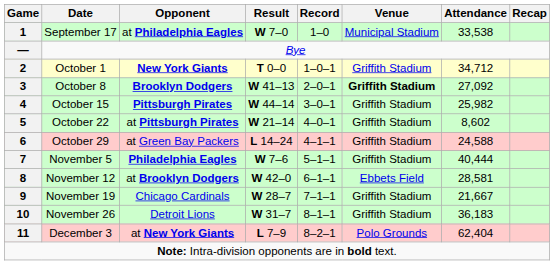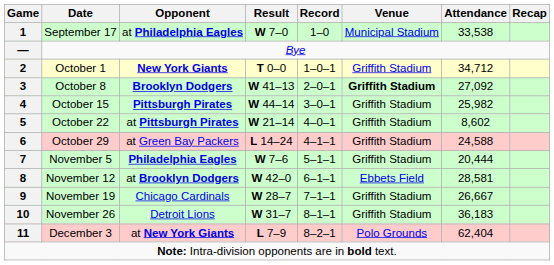7 | Attendance: 40,444 -> 20,444
9 | Attendance: 21,667 -> 26,667
